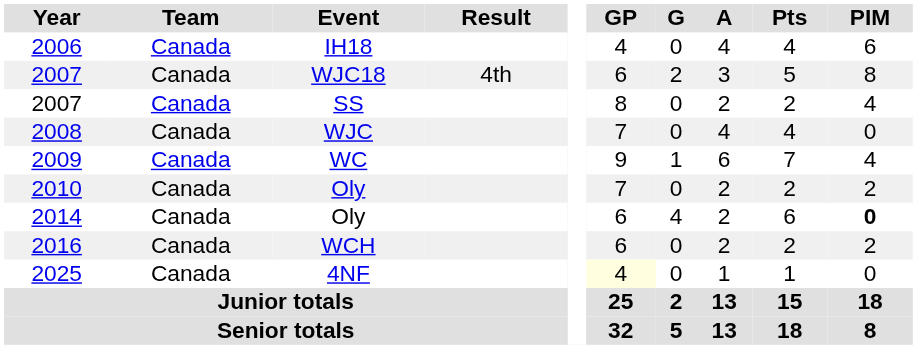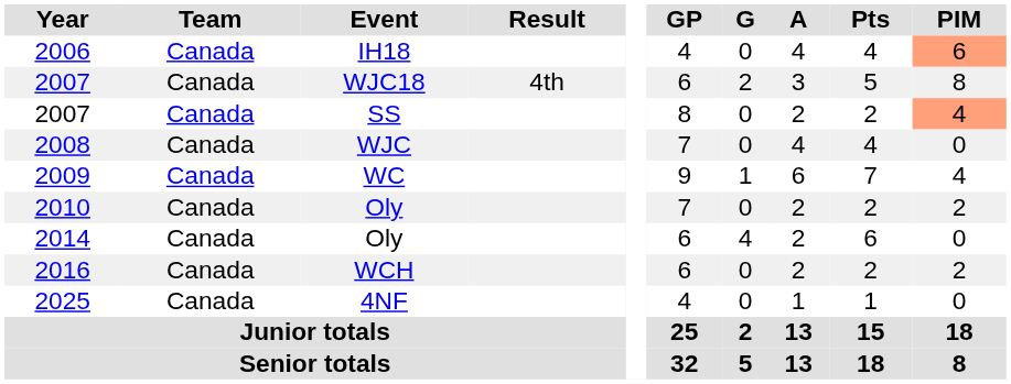2006 | PIM: no background -> lightsalmon background
2007 / SS | PIM: no background -> lightsalmon background
2014 | PIM: bold -> normal
2025 | GP: lightyellow background -> no background
